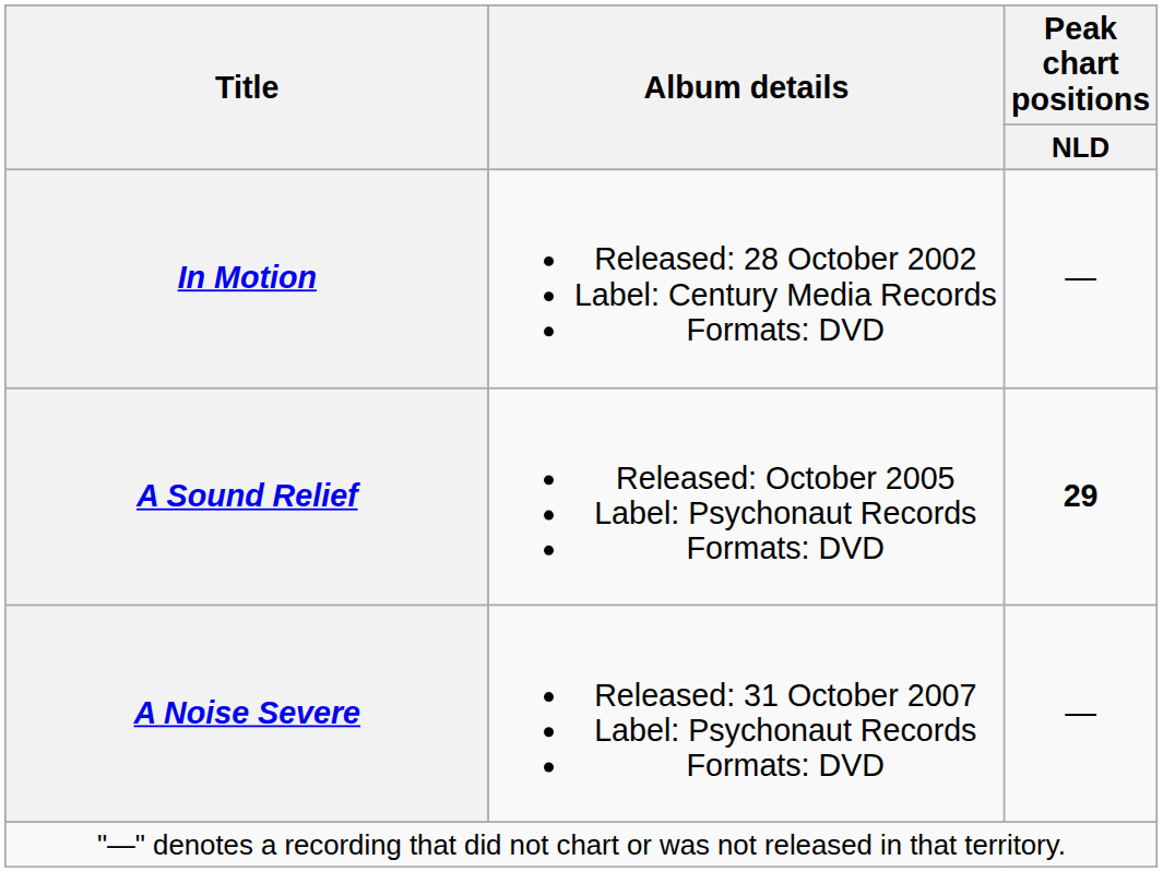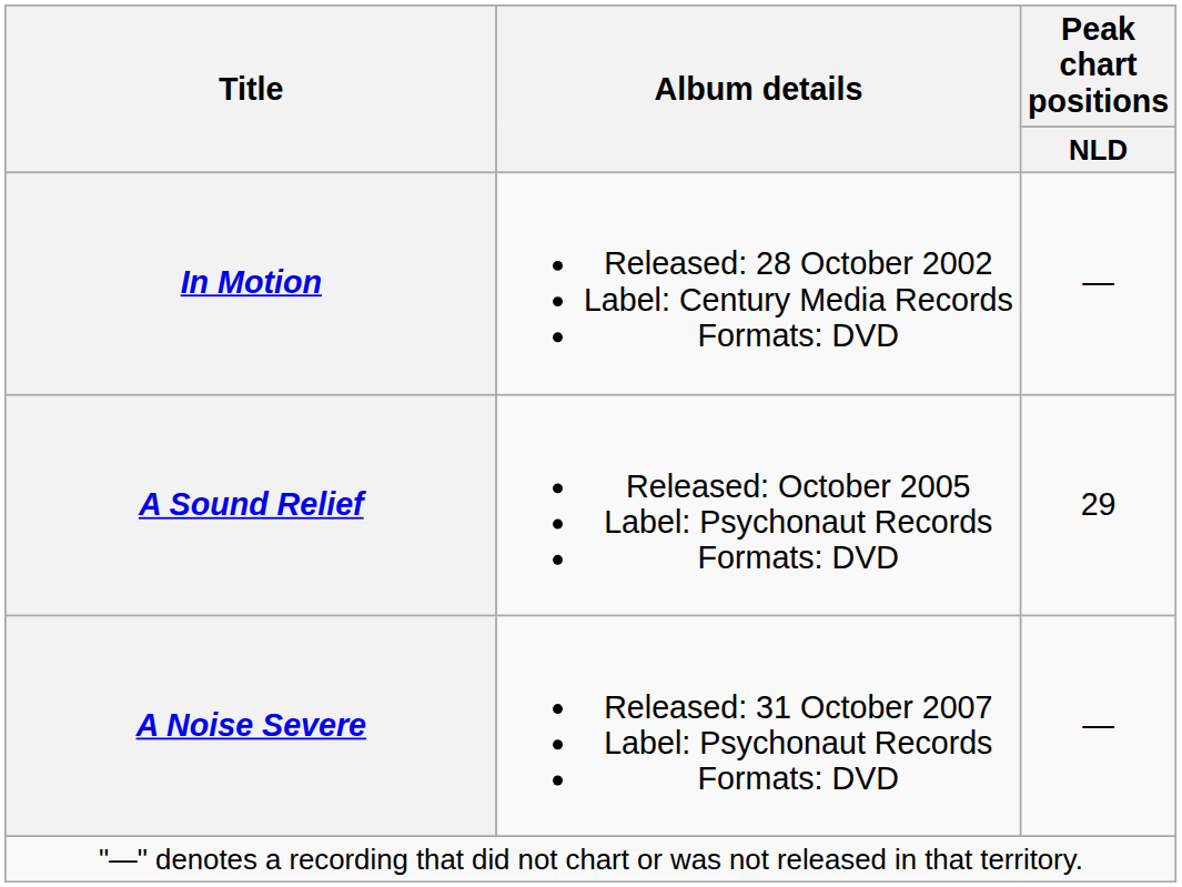A Sound Relief | Peak chart positions / NLD: bold -> normal
